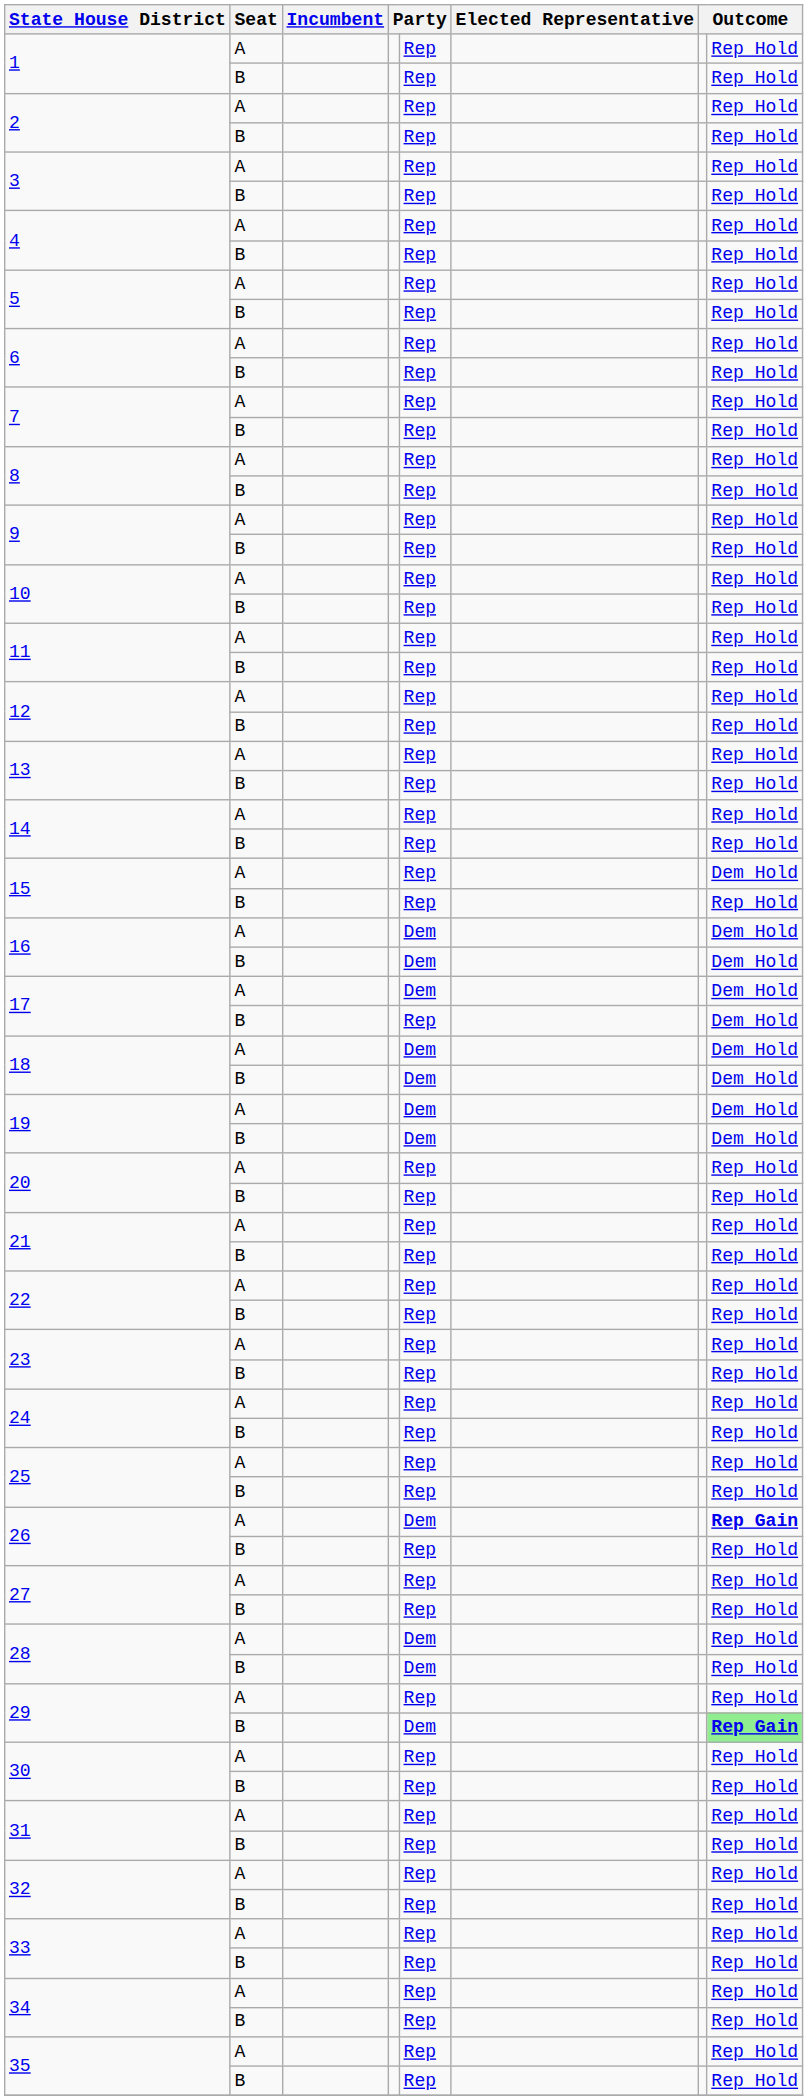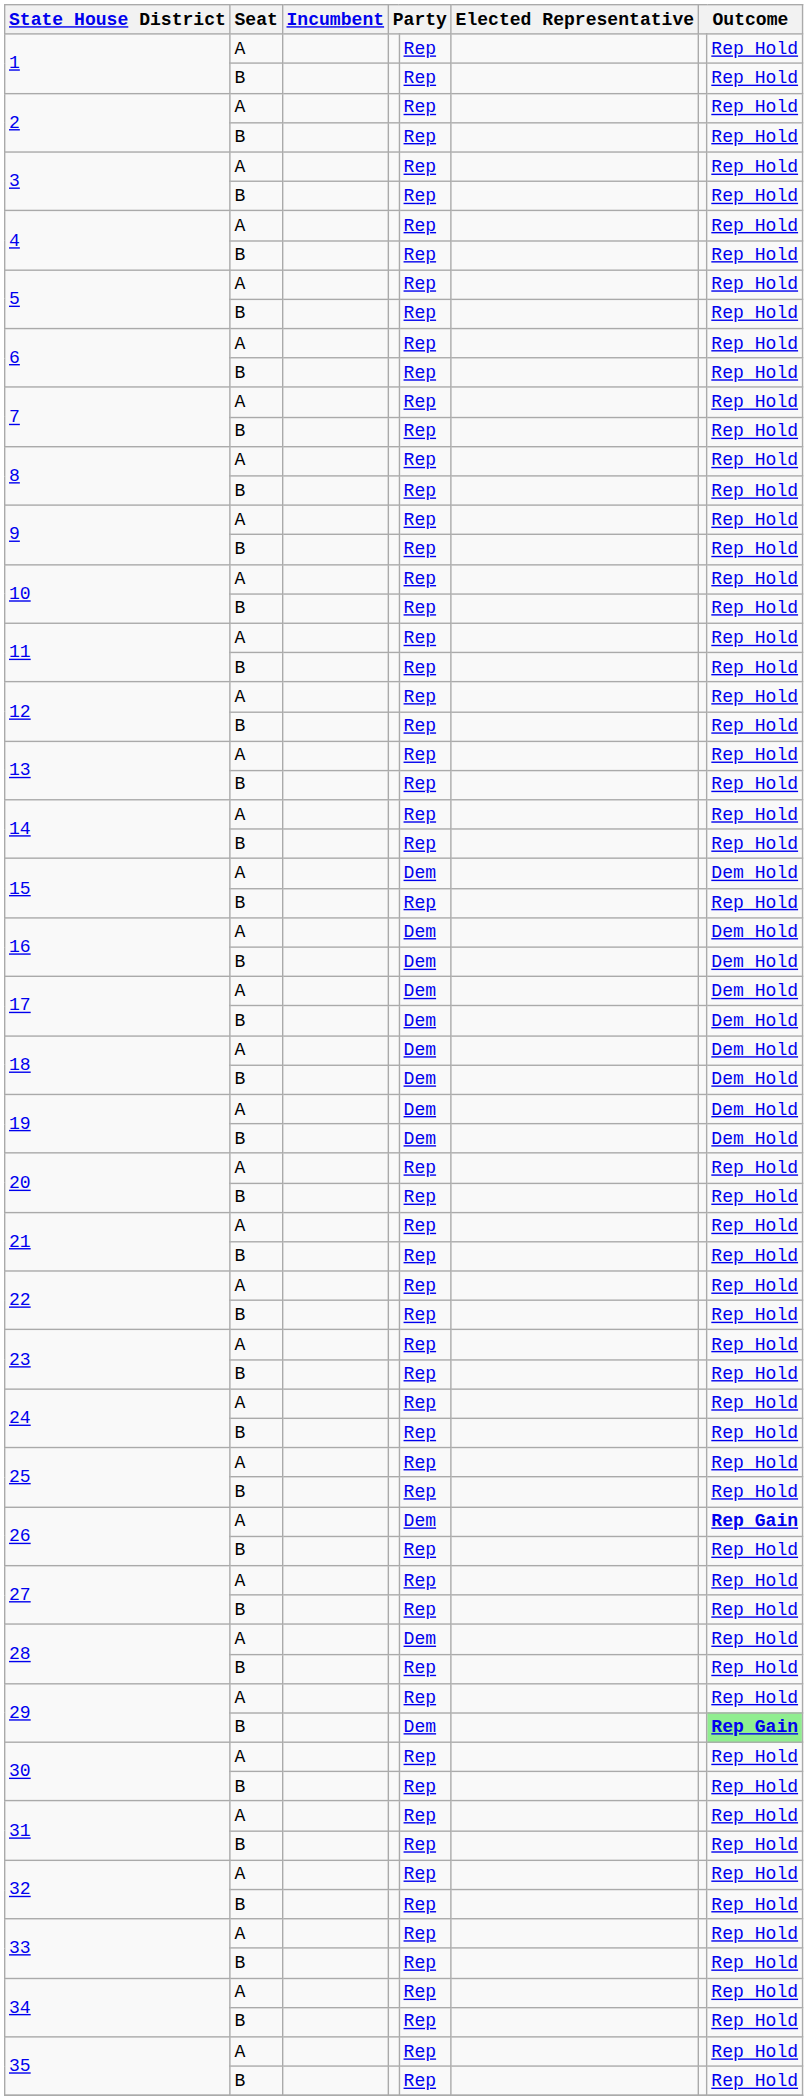15 / A | column 5: Rep -> Dem
17 / B | column 5: Rep -> Dem
28 / B | column 5: Dem -> Rep
